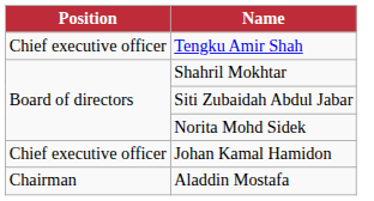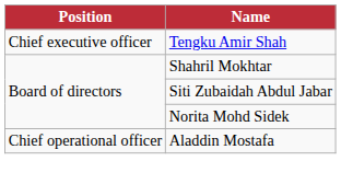- row: Chief executive officer | Johan Kamal Hamidon
Aladdin Mostafa | Position: Chairman -> Chief operational officer
